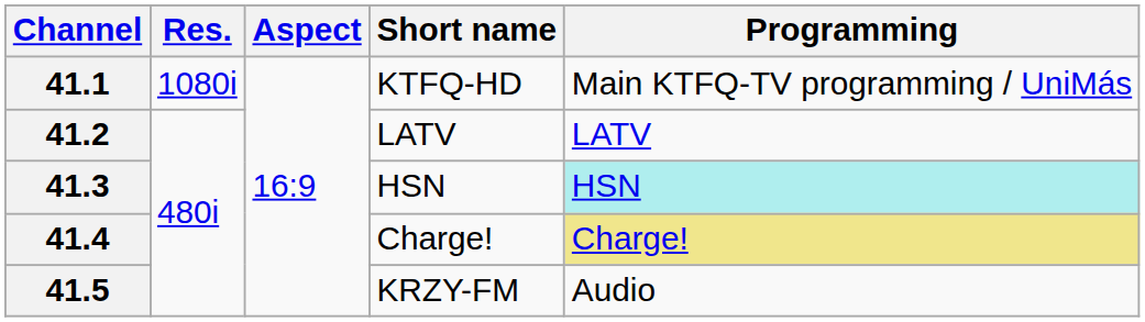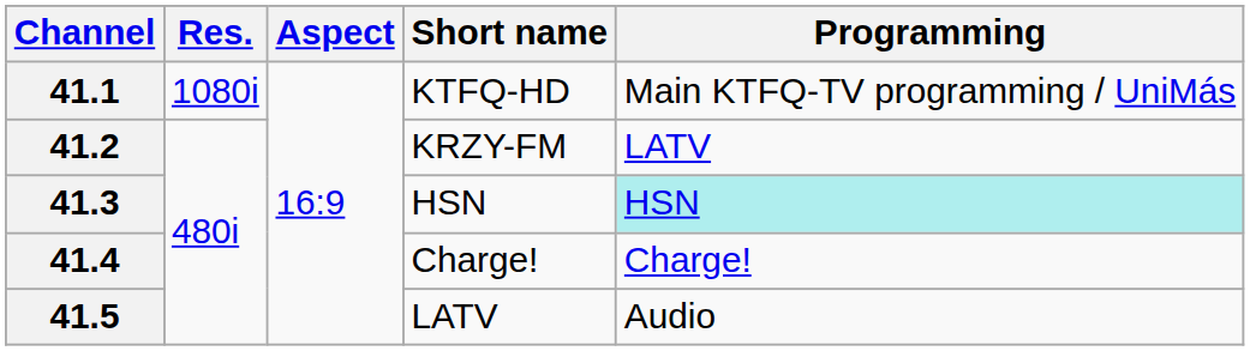41.2 | Short name: LATV -> KRZY-FM
41.4 | Programming: khaki background -> no background
41.5 | Short name: KRZY-FM -> LATV
